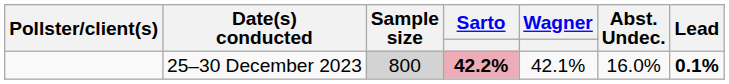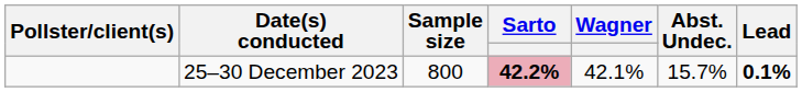25–30 December 2023 | Sample size: lightgrey background -> no background
25–30 December 2023 | Abst. Undec.: 16.0% -> 15.7%
